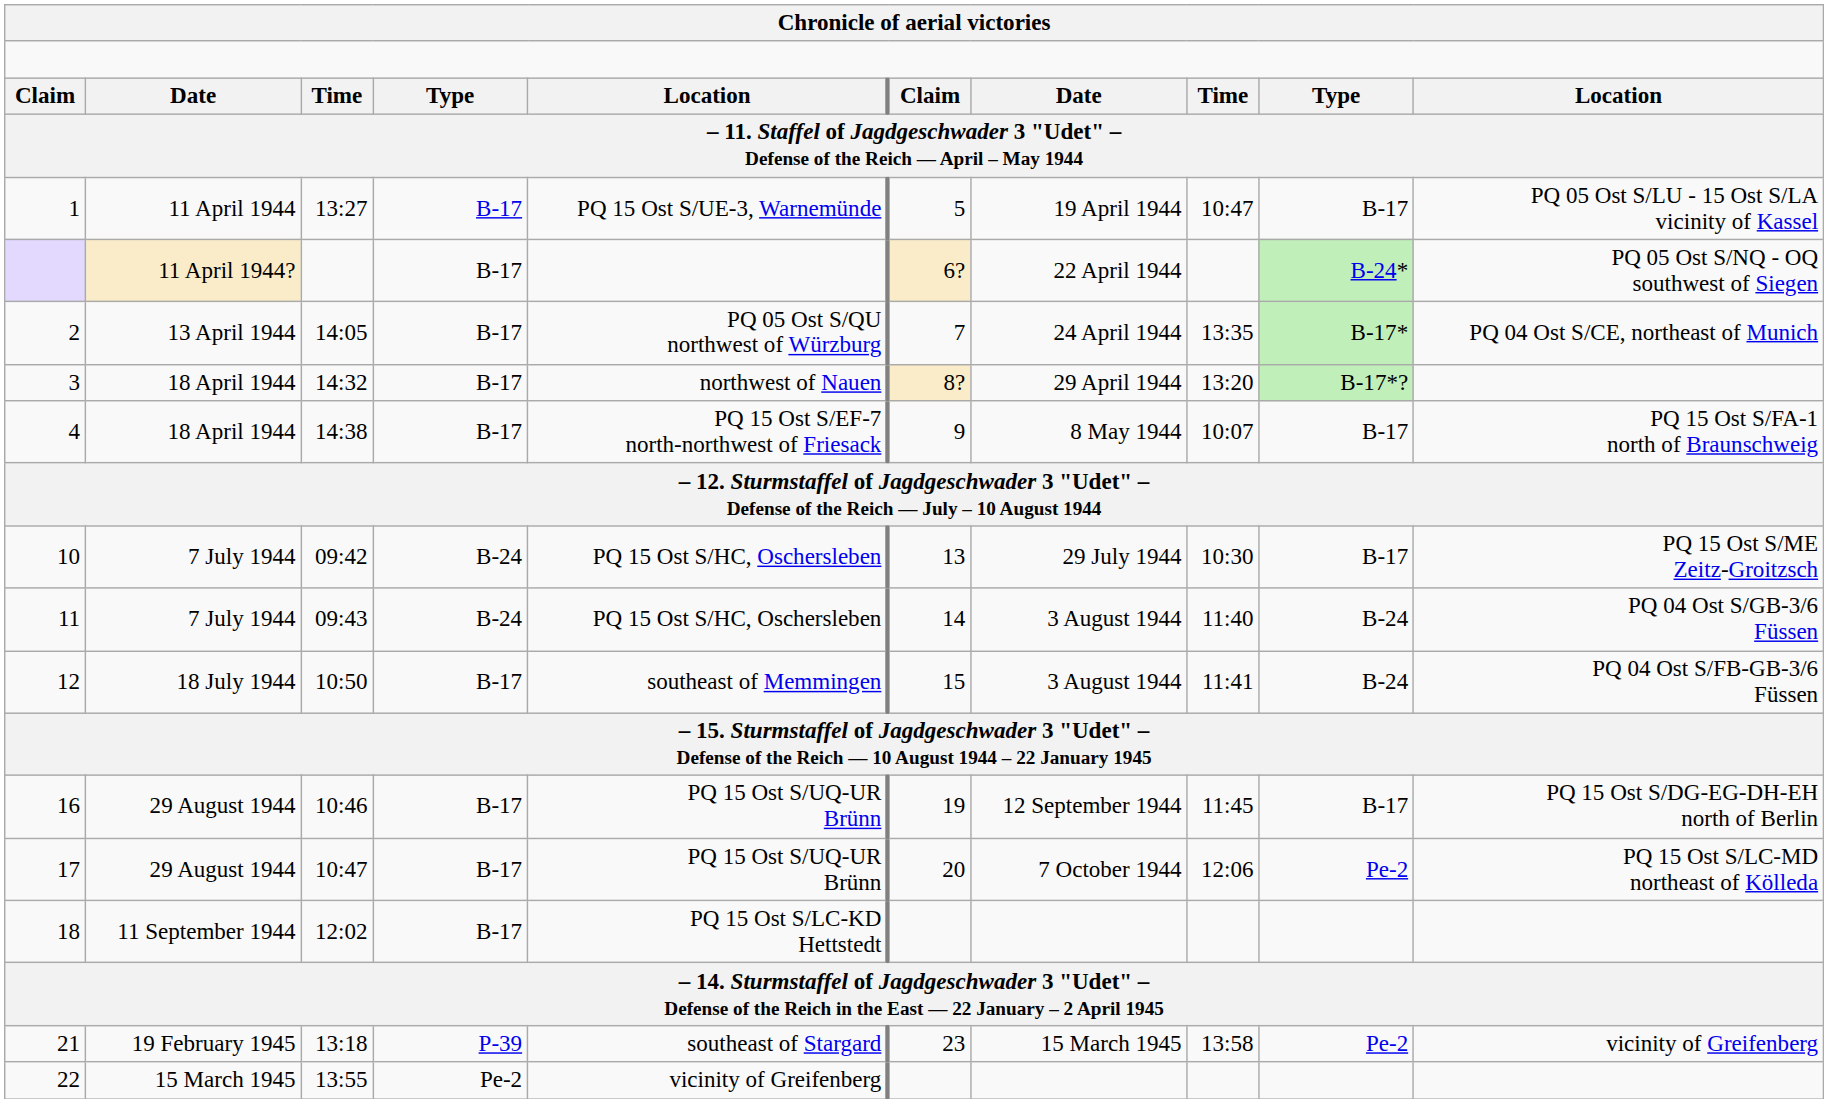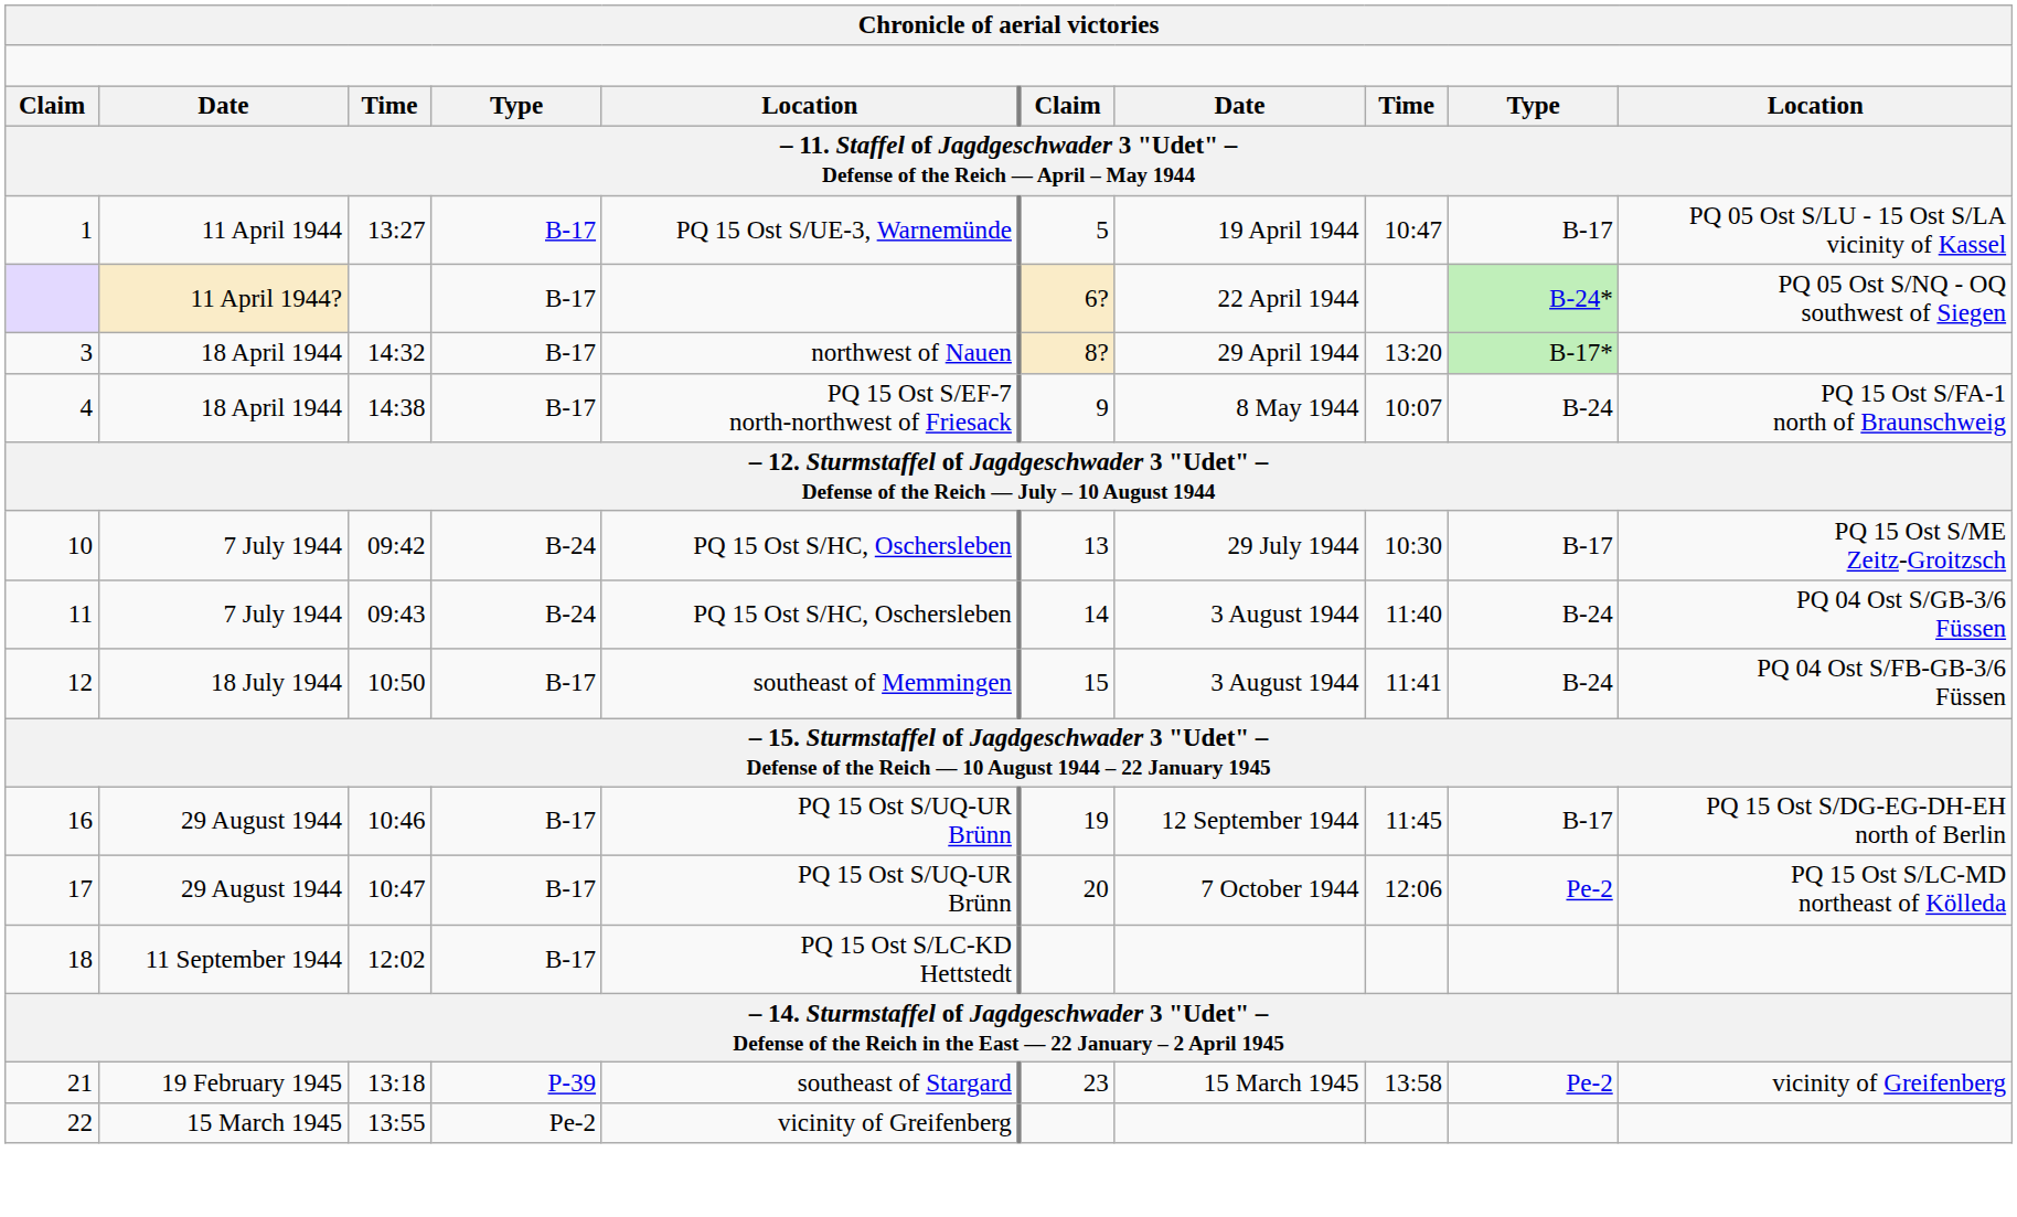- row: 2 | 13 April 1944 | 14:05 | B-17 | PQ 05 Ost S/QU northwest of Würzburg | 7 | 24 April 1944 | 13:35 | B-17* | PQ 04 Ost S/CE, northeast of Munich
3 | column 9: B-17*? -> B-17*
4 | column 9: B-17 -> B-24
